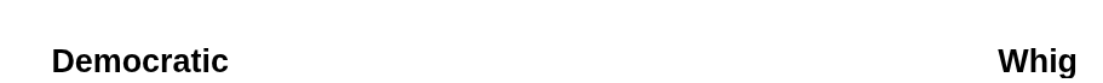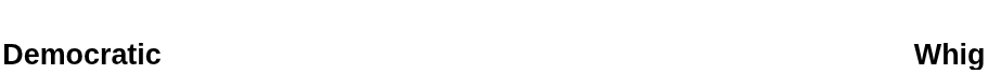+ column: 2
